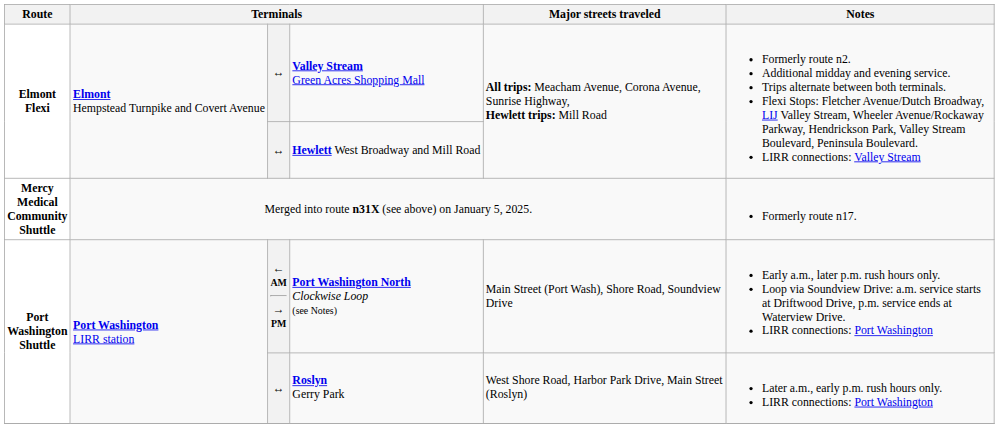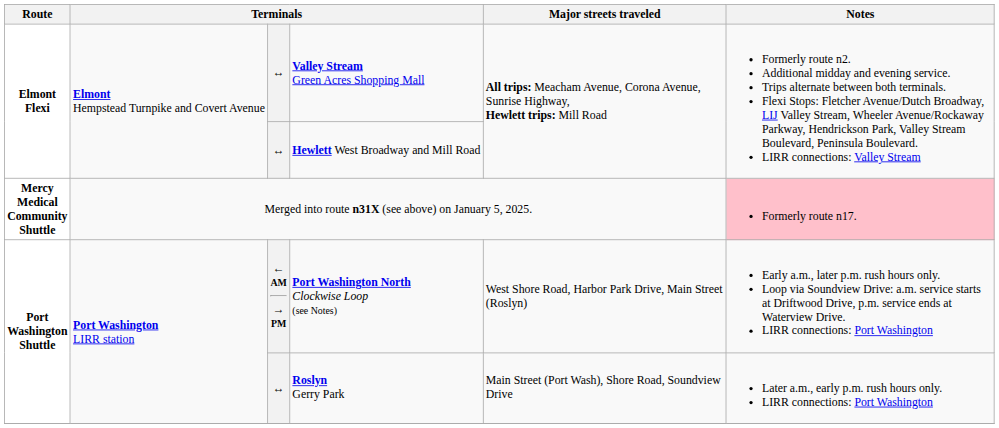Merged into route n31X (see above) on January 5, 2025. | Notes: no background -> pink background
Port Washington North Clockwise Loop (see Notes) | Major streets traveled: Main Street (Port Wash), Shore Road, Soundview Drive -> West Shore Road, Harbor Park Drive, Main Street (Roslyn)
Roslyn Gerry Park | Major streets traveled: West Shore Road, Harbor Park Drive, Main Street (Roslyn) -> Main Street (Port Wash), Shore Road, Soundview Drive
